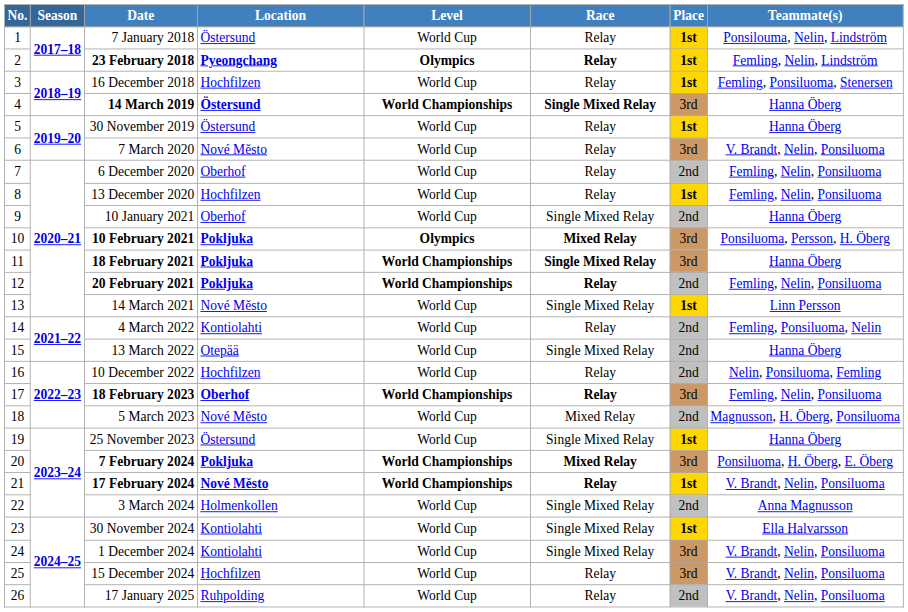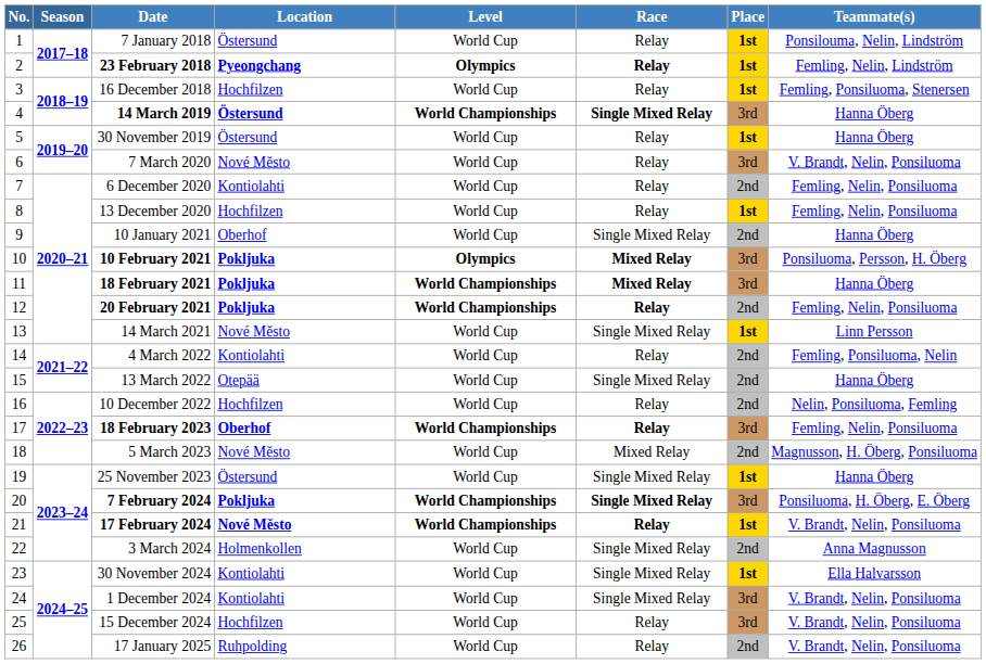6 December 2020 | Location: Oberhof -> Kontiolahti
18 February 2021 | Race: Single Mixed Relay -> Mixed Relay
7 February 2024 | Race: Mixed Relay -> Single Mixed Relay
